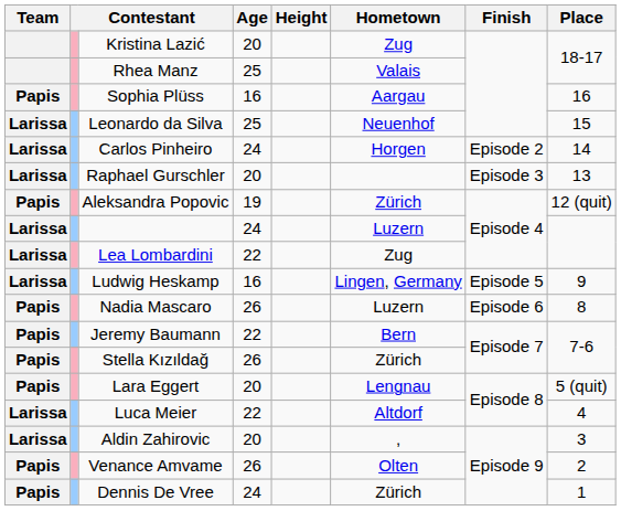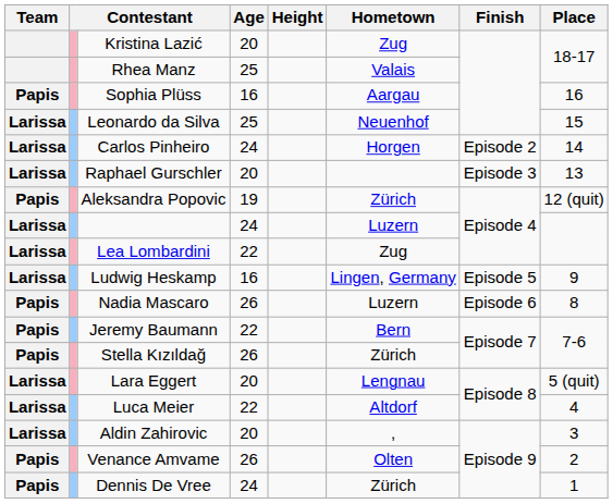Lara Eggert | Team: Papis -> Larissa
